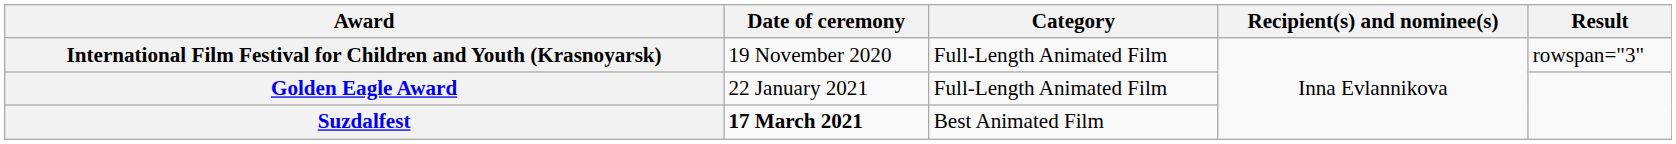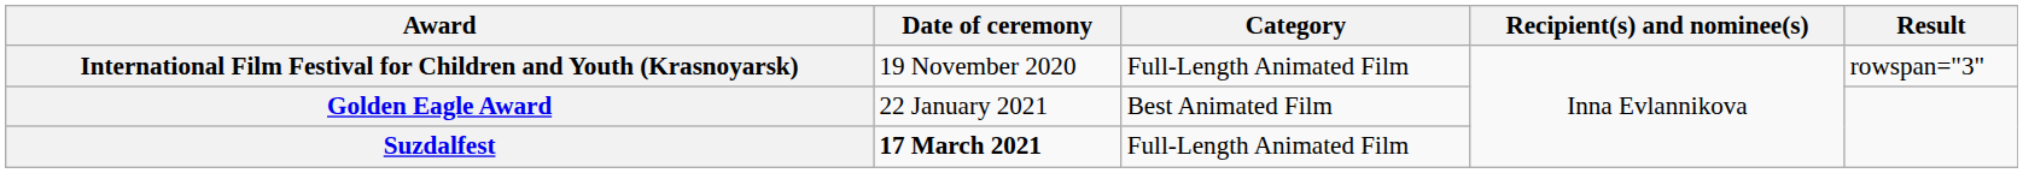Golden Eagle Award | Category: Full-Length Animated Film -> Best Animated Film
Suzdalfest | Category: Best Animated Film -> Full-Length Animated Film
